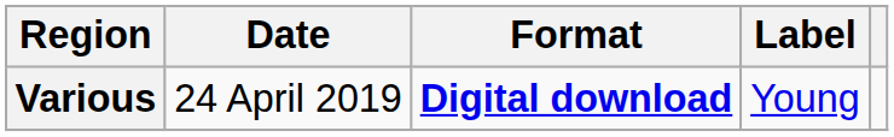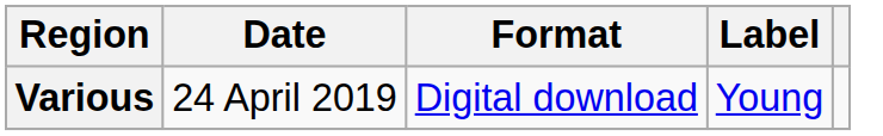Various | Format: bold -> normal
